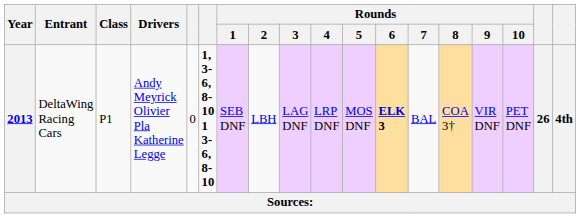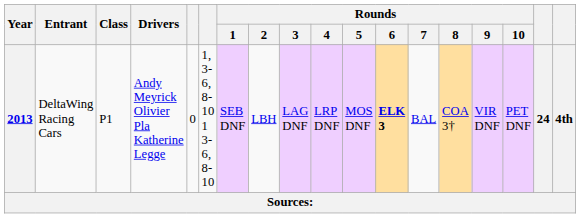2013 | column 6: bold -> normal
2013 | column 17: 26 -> 24
